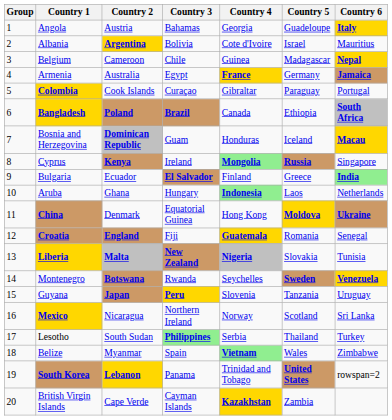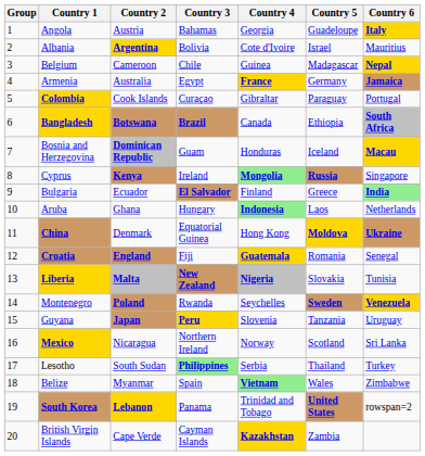Bangladesh | Country 2: Poland -> Botswana
Montenegro | Country 2: Botswana -> Poland
